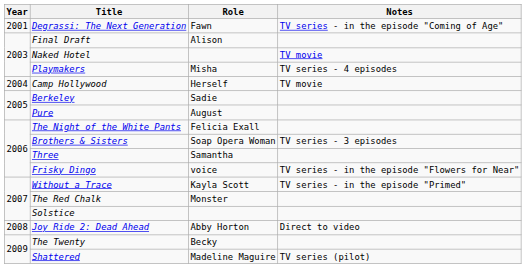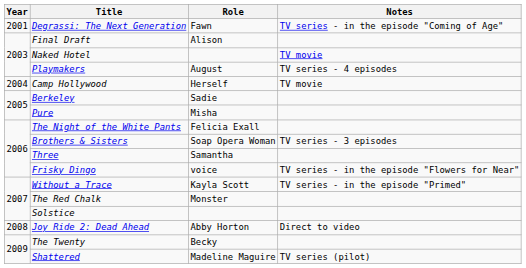Playmakers | Role: Misha -> August
Pure | Role: August -> Misha
